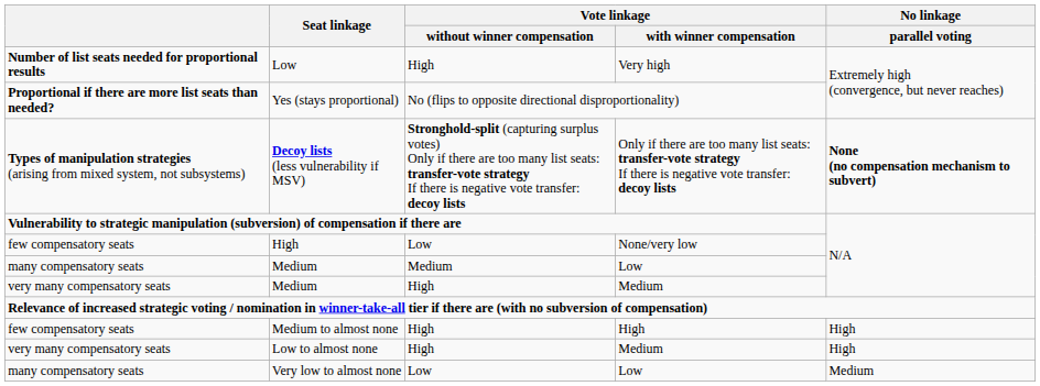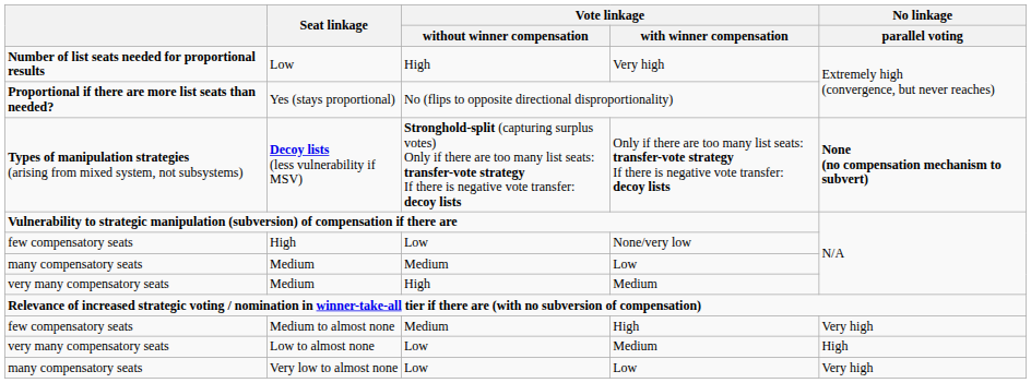Medium to almost none | Vote linkage / without winner compensation: High -> Medium
Medium to almost none | No linkage / parallel voting: High -> Very high
Low to almost none | Vote linkage / without winner compensation: High -> Low
Very low to almost none | No linkage / parallel voting: Medium -> Very high
